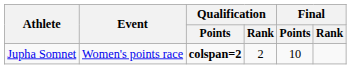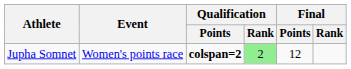Jupha Somnet | Qualification / Rank: no background -> lightgreen background
Jupha Somnet | Final / Points: 10 -> 12
